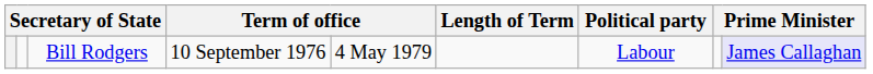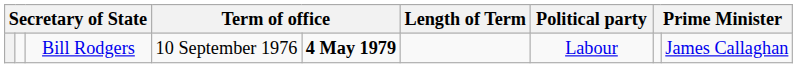Bill Rodgers | column 5: normal -> bold
Bill Rodgers | column 9: lavender background -> no background
